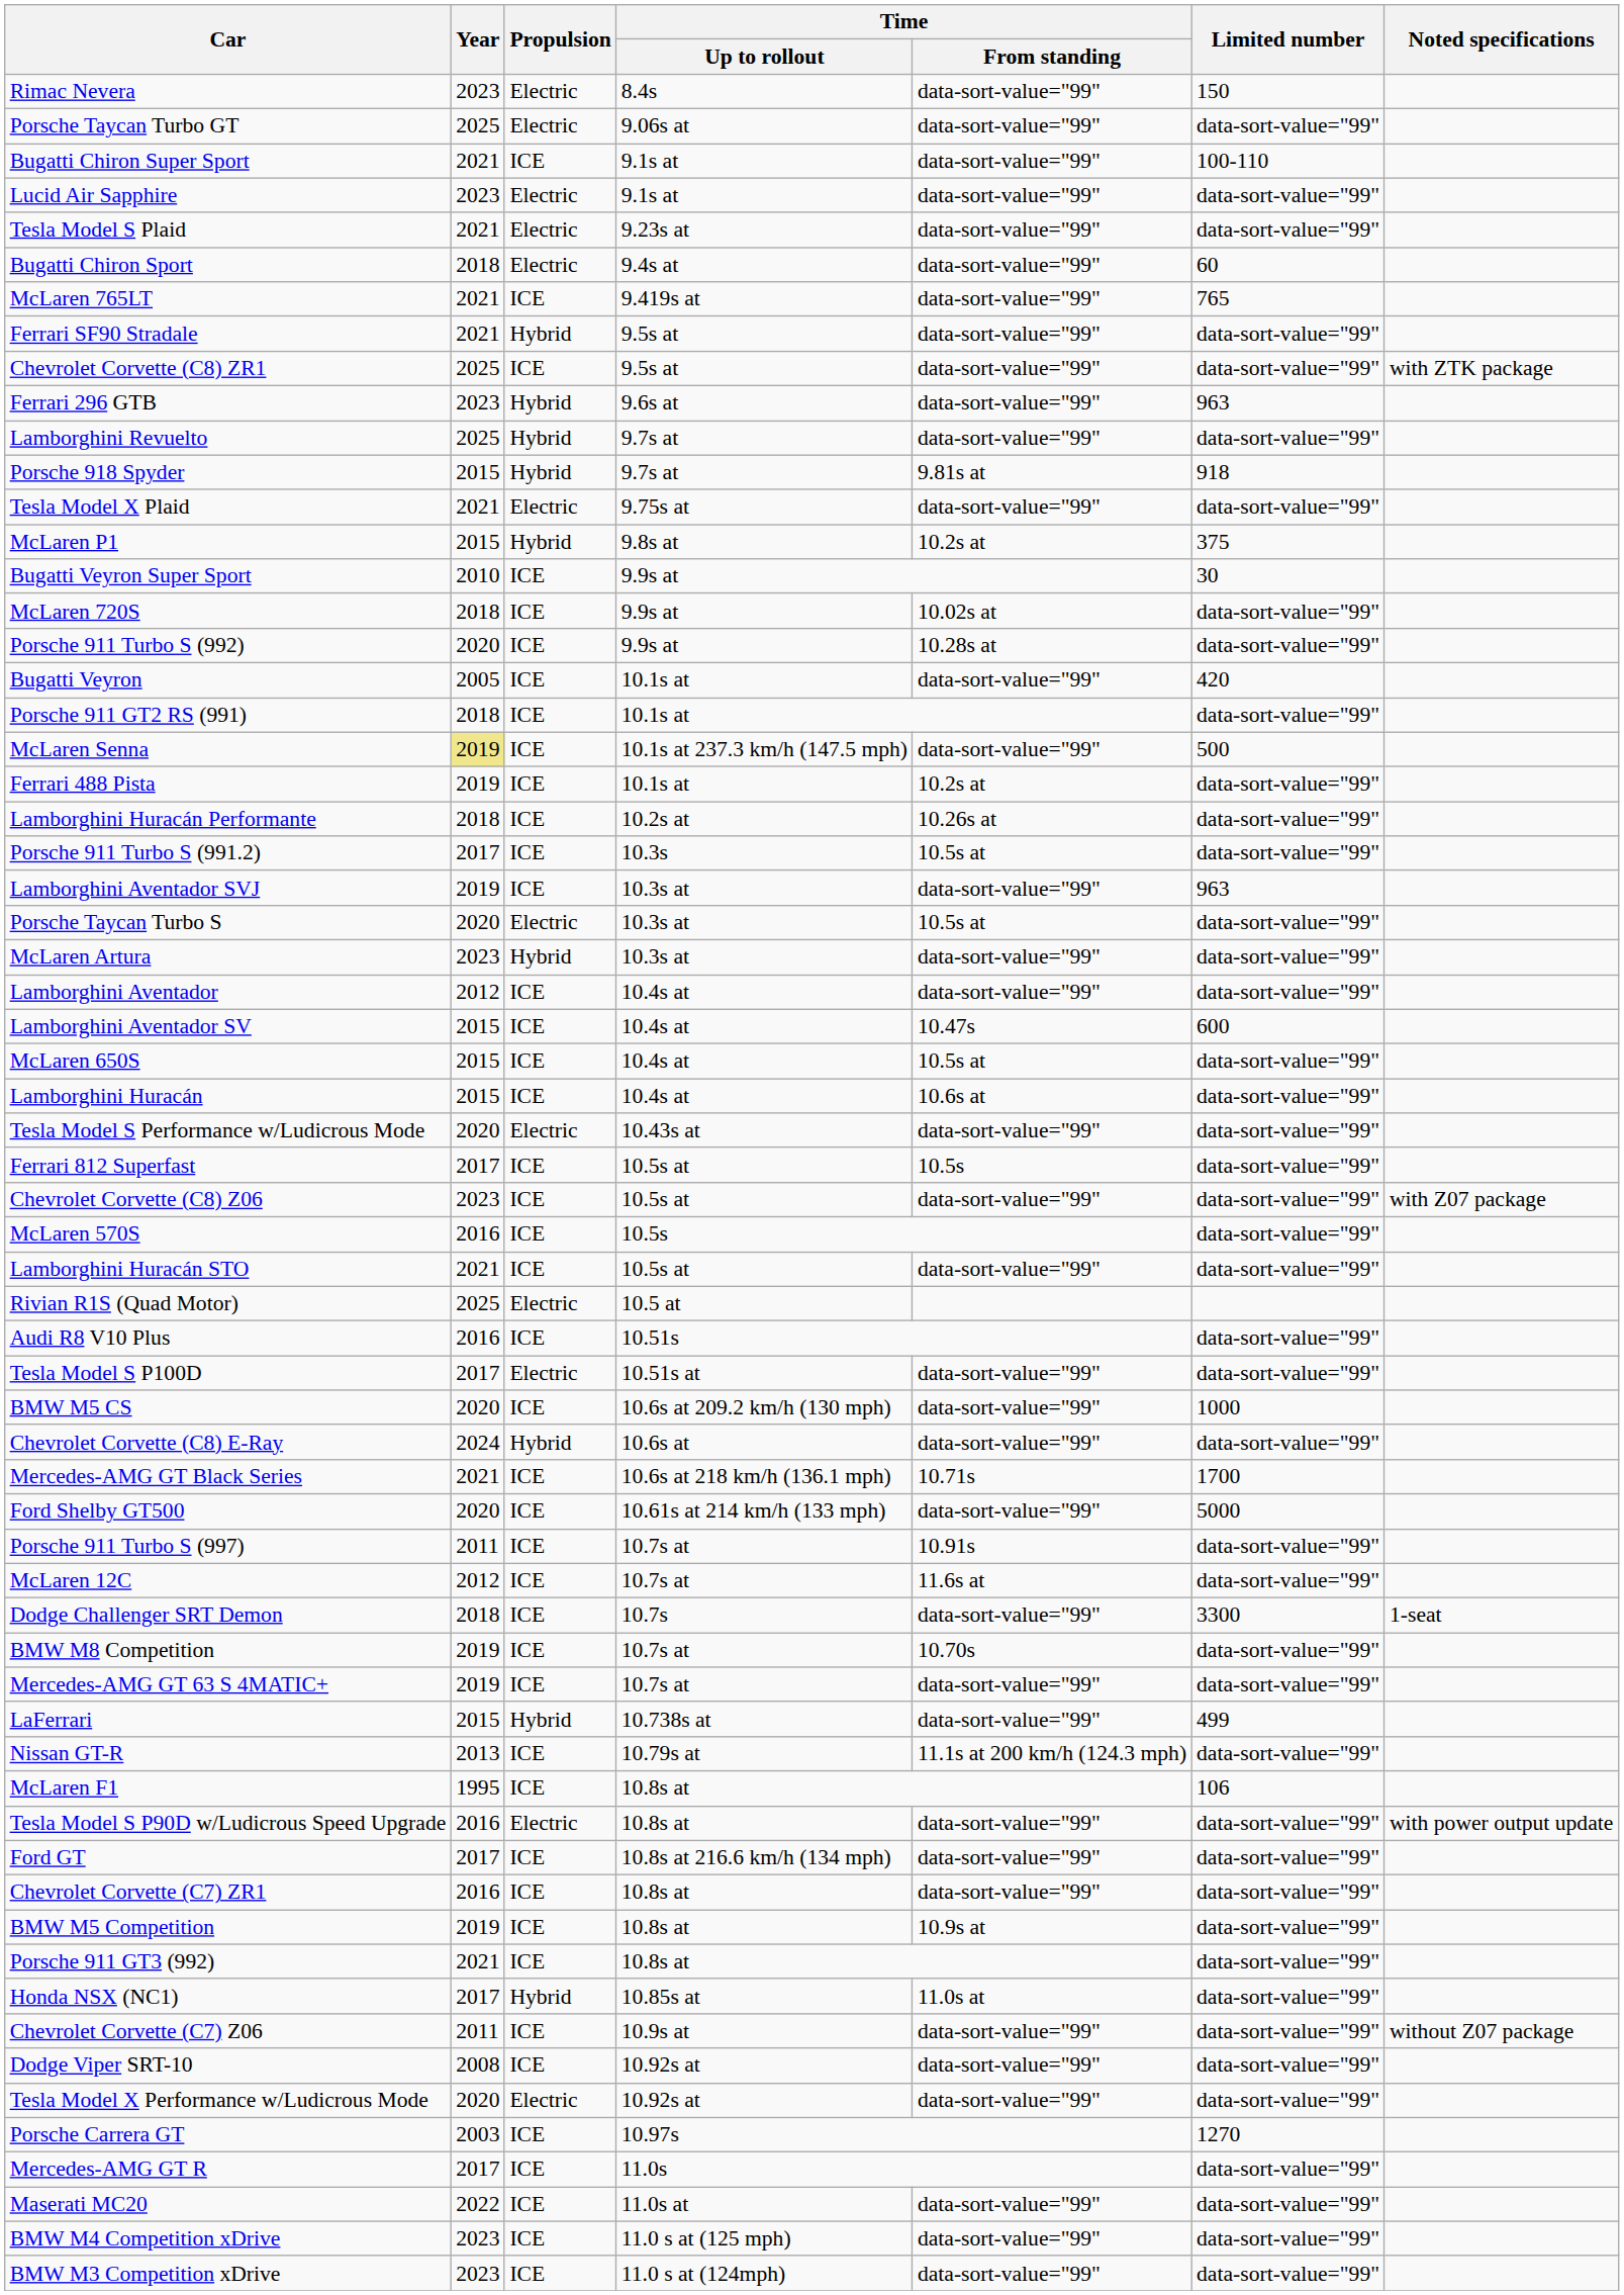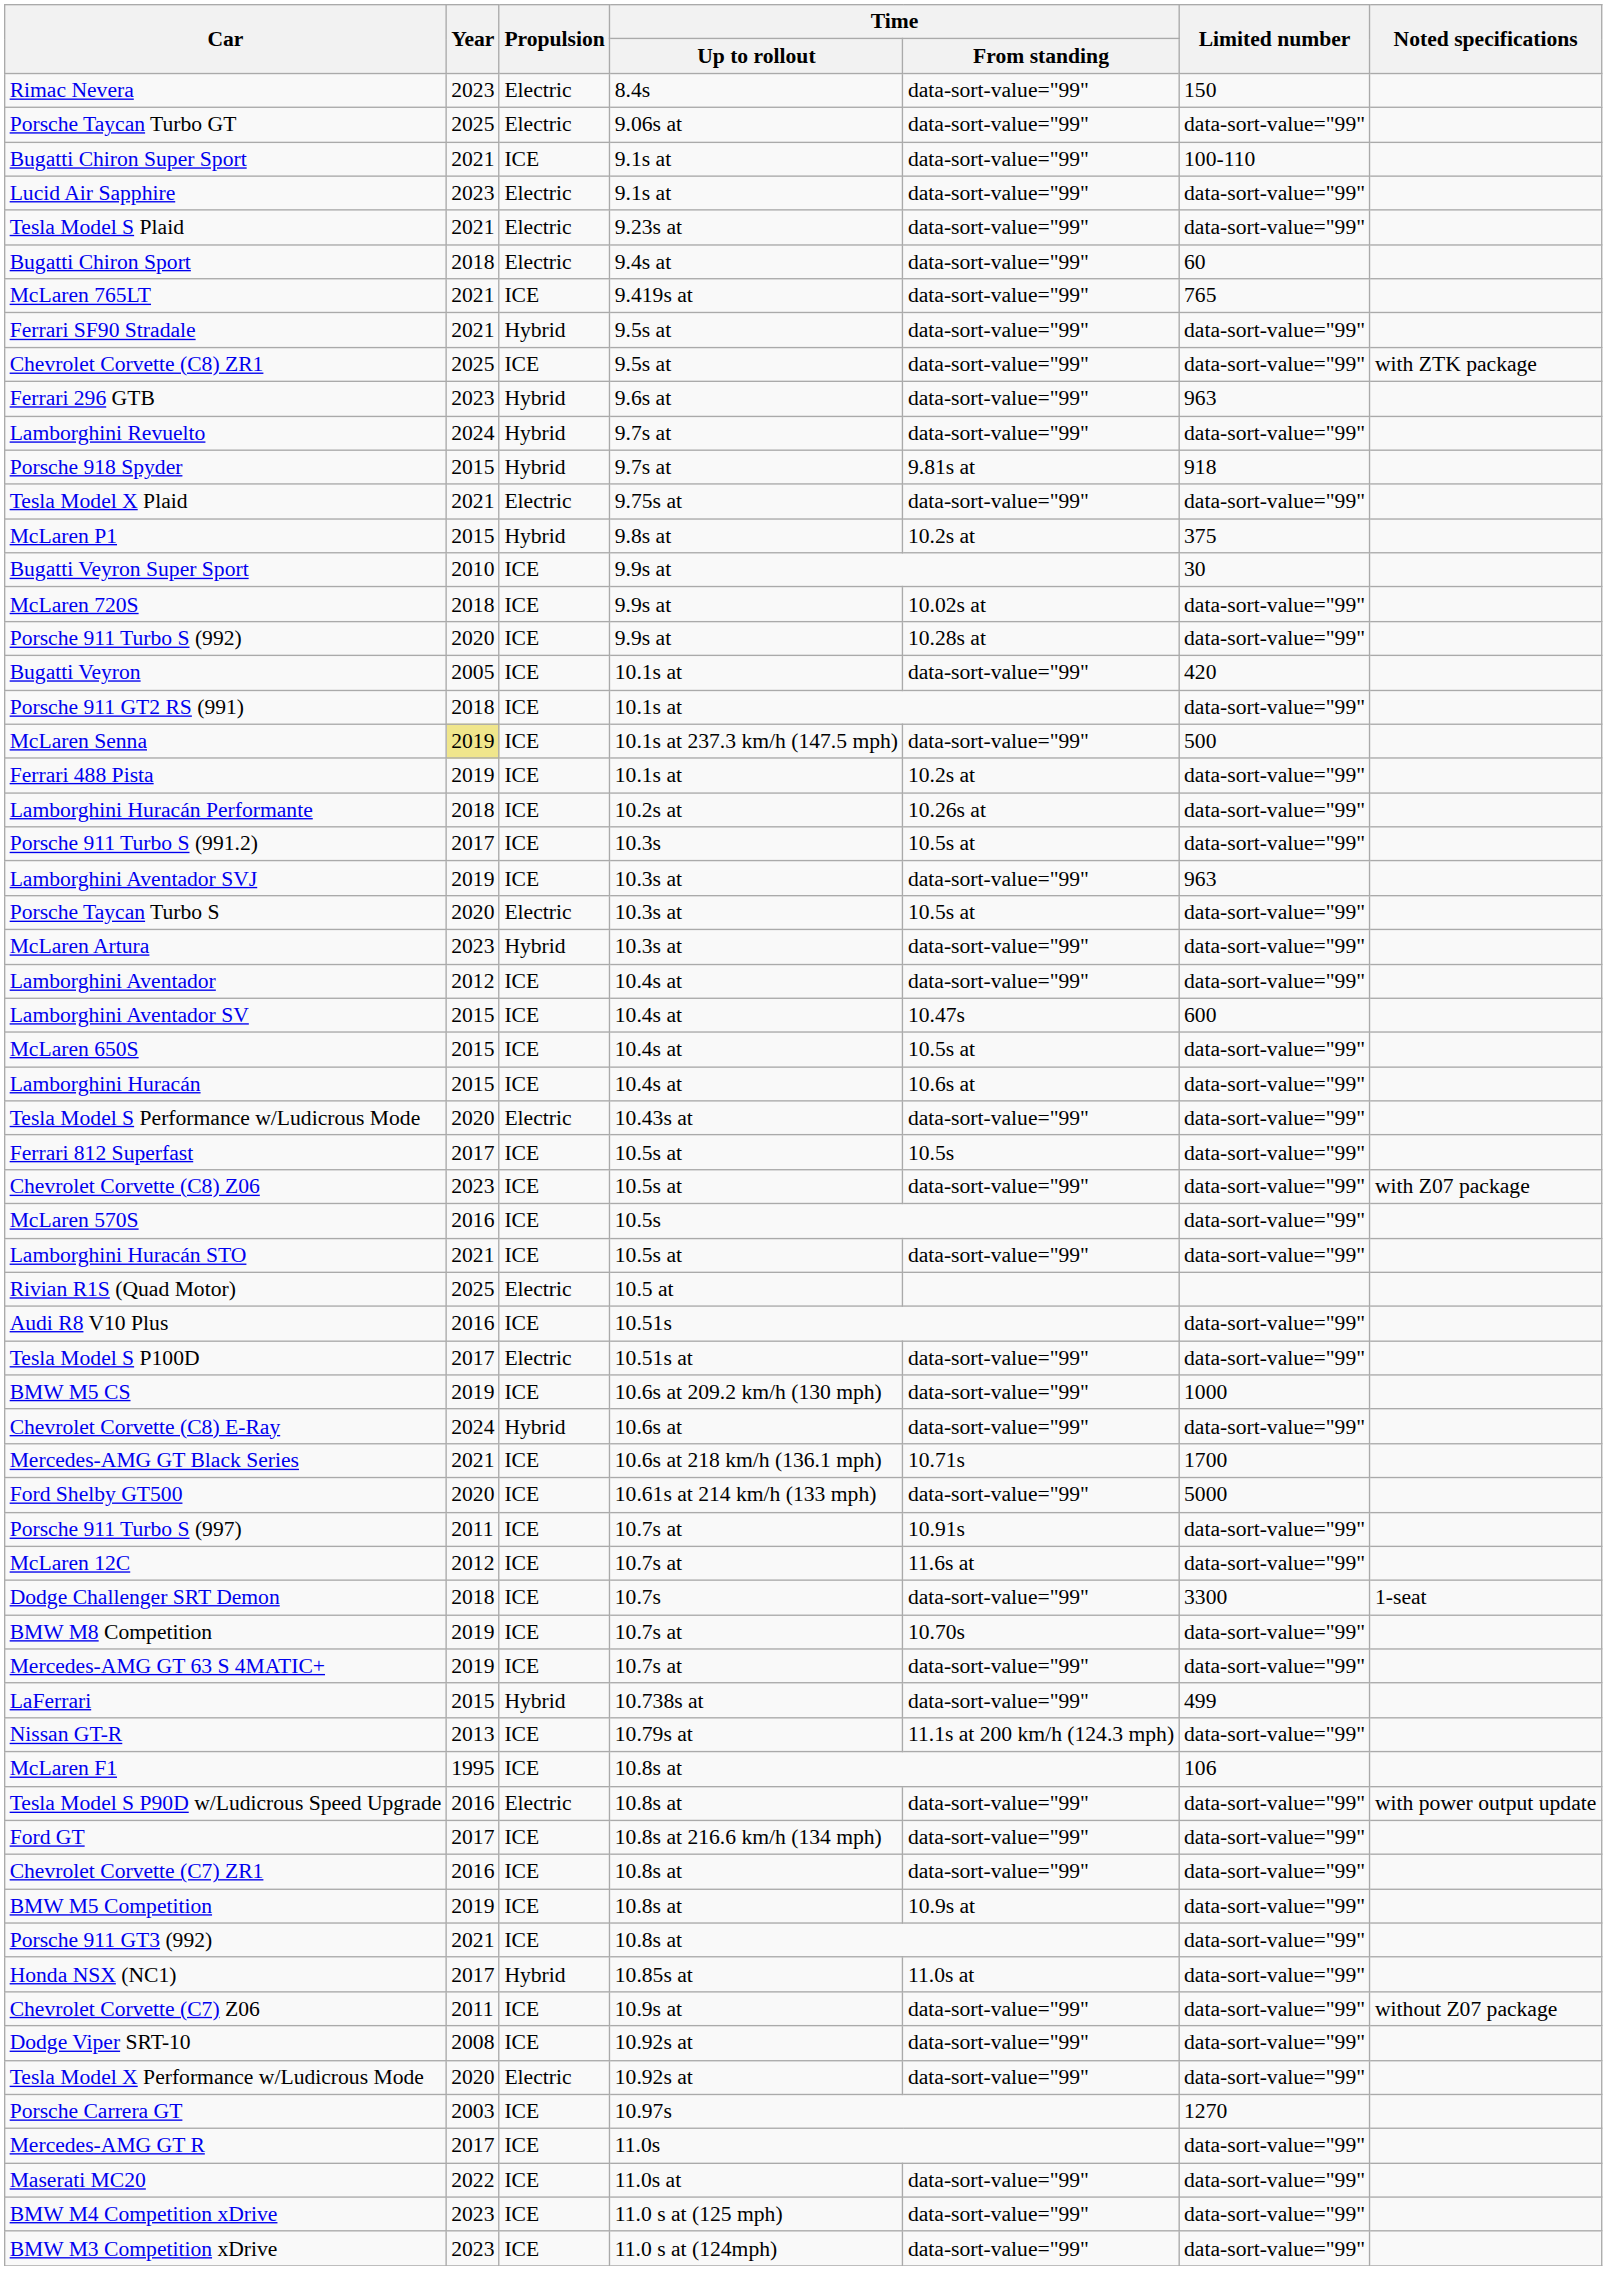Lamborghini Revuelto | Year: 2025 -> 2024
BMW M5 CS | Year: 2020 -> 2019
